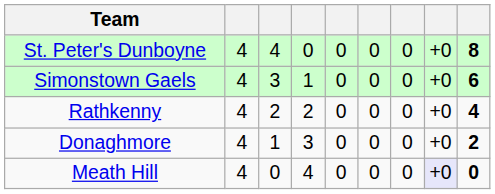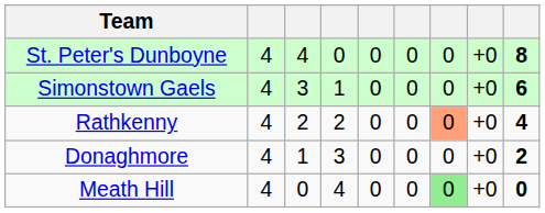Rathkenny | column 7: no background -> lightsalmon background
Meath Hill | column 7: no background -> lightgreen background
Meath Hill | column 8: lavender background -> no background
